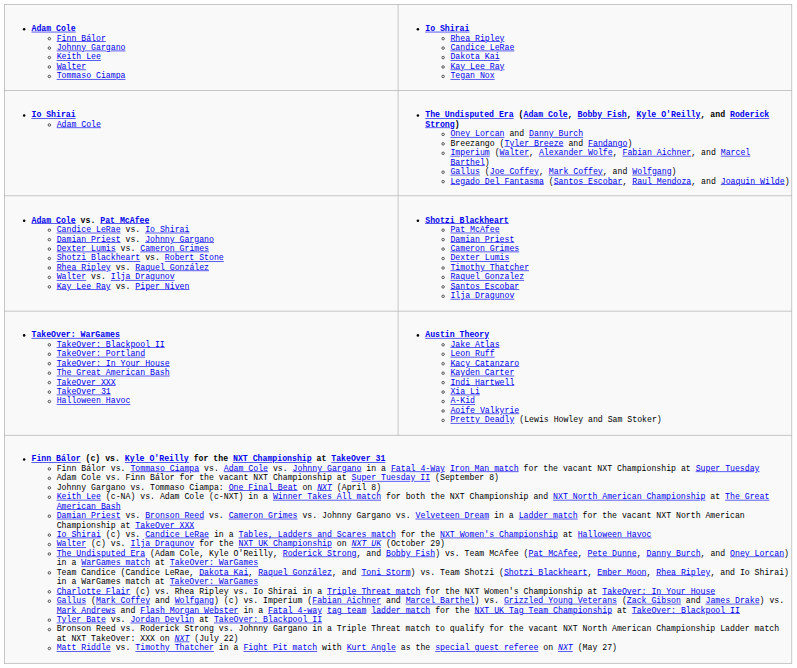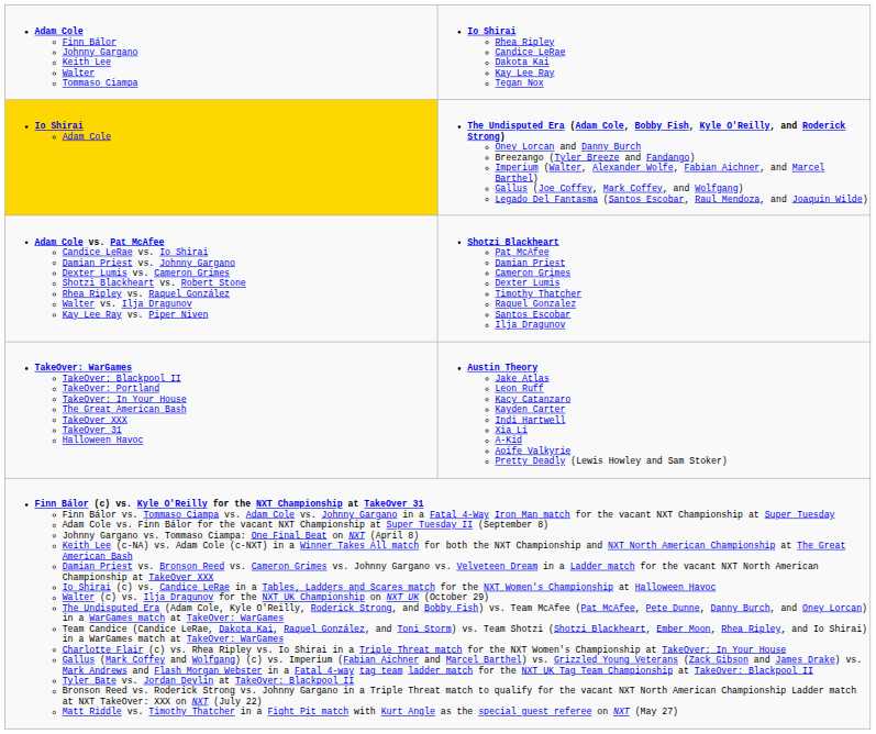Io Shirai Adam Cole | column 1: no background -> gold background
